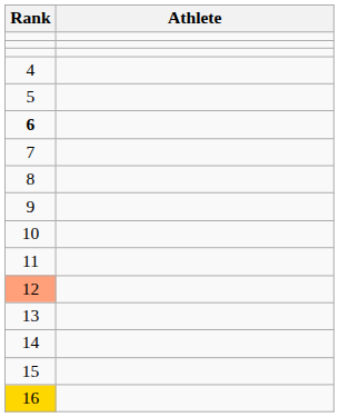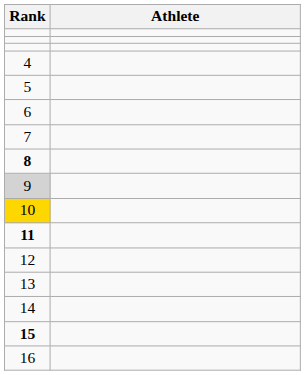row 7 | Rank: bold -> normal
row 9 | Rank: normal -> bold
row 10 | Rank: no background -> lightgrey background
row 11 | Rank: no background -> gold background
row 12 | Rank: normal -> bold
row 13 | Rank: lightsalmon background -> no background
row 16 | Rank: normal -> bold
row 17 | Rank: gold background -> no background
